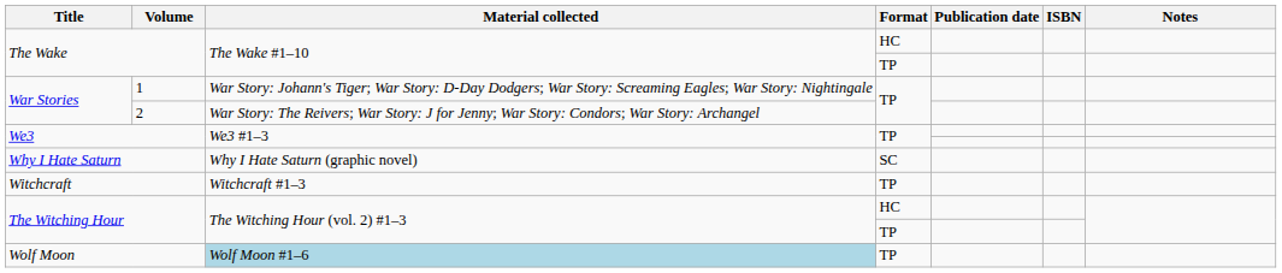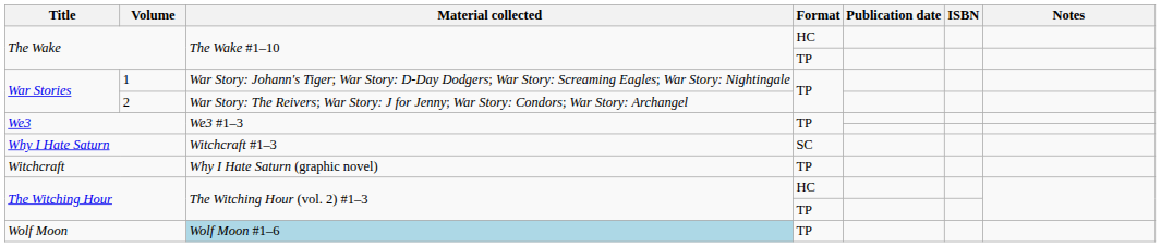Why I Hate Saturn | Material collected: Why I Hate Saturn (graphic novel) -> Witchcraft #1–3
Witchcraft | Material collected: Witchcraft #1–3 -> Why I Hate Saturn (graphic novel)
